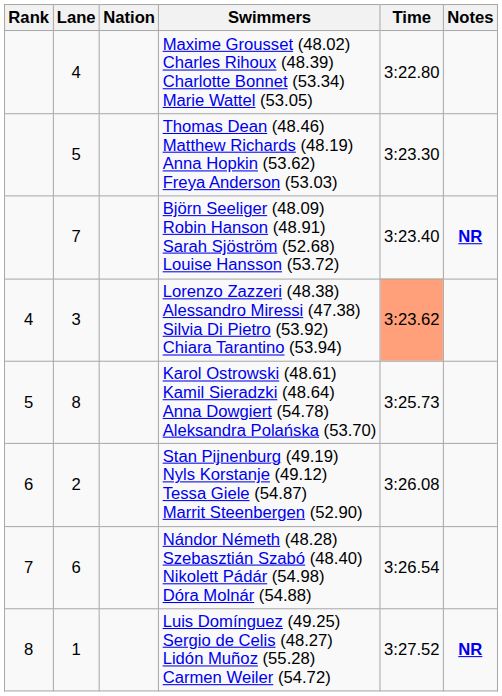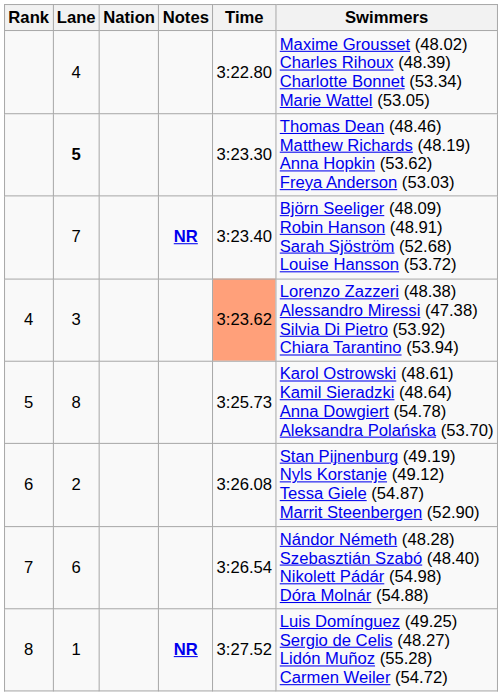columns swapped: Swimmers <-> Notes
row 3 | Lane: normal -> bold
